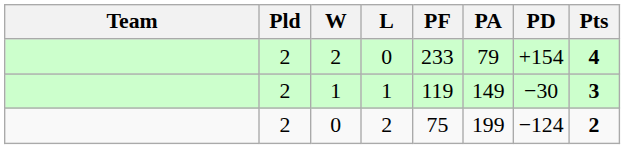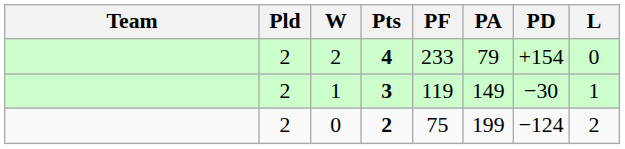columns swapped: L <-> Pts
